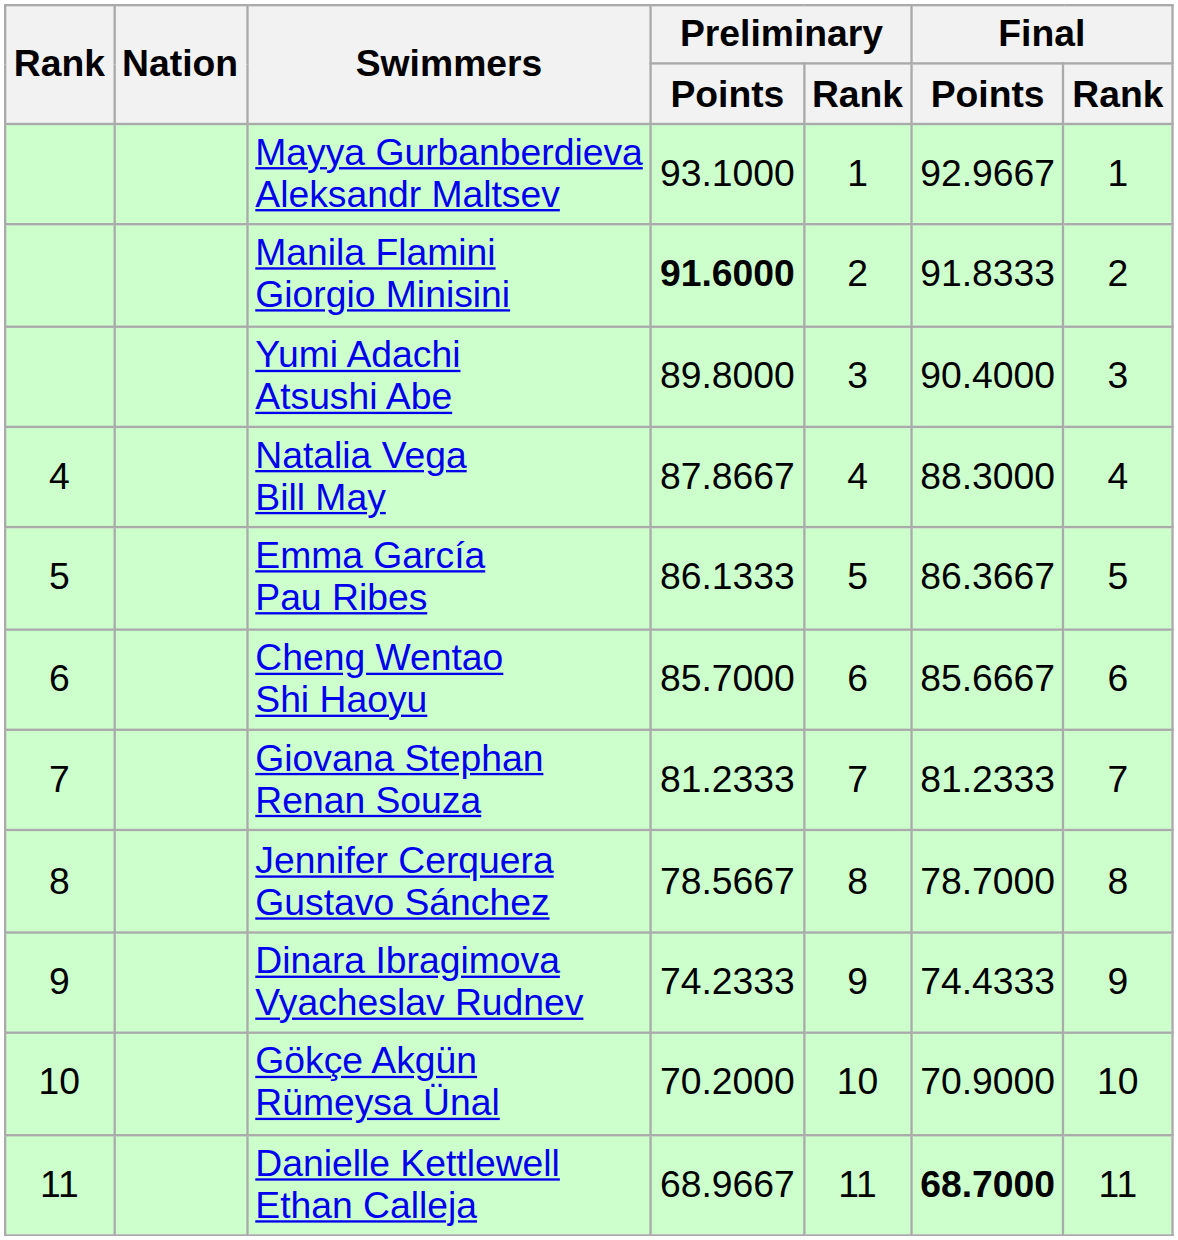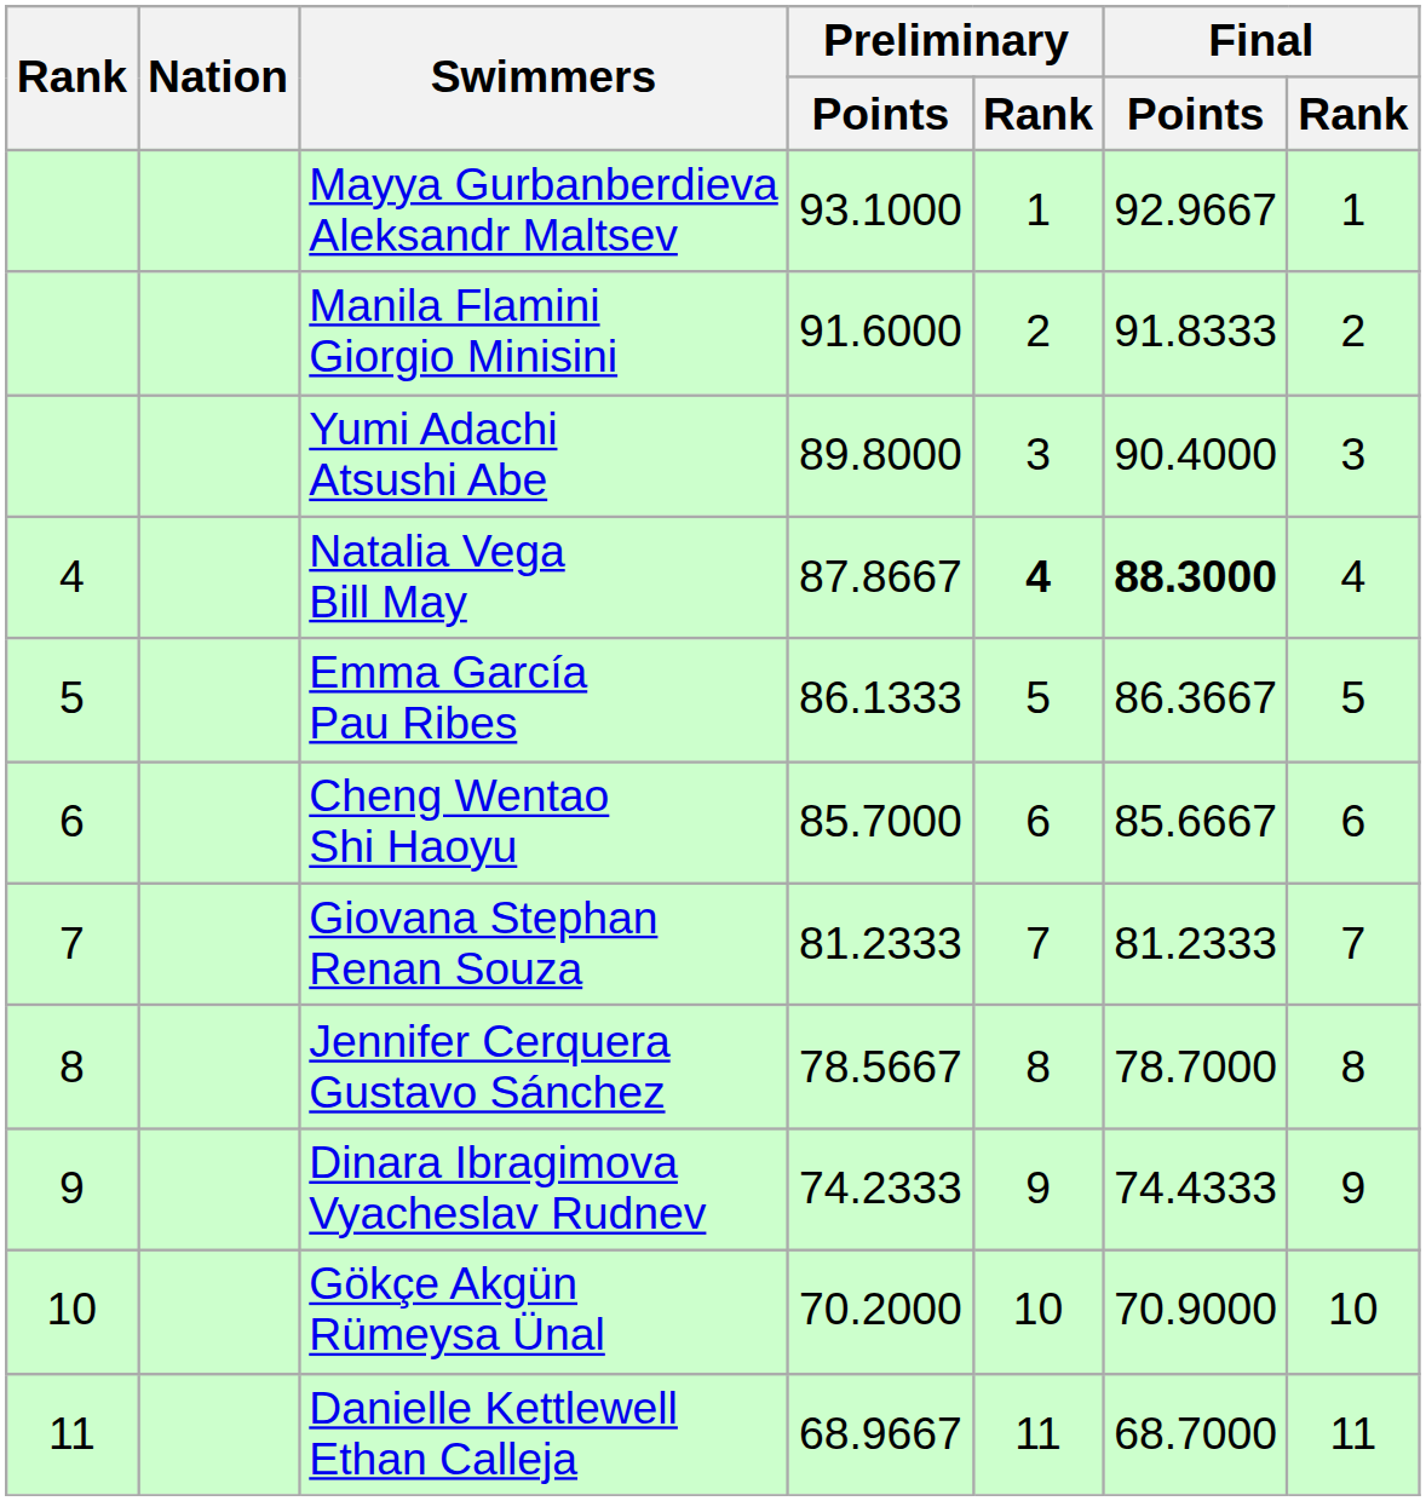Manila Flamini Giorgio Minisini | Preliminary / Points: bold -> normal
Natalia Vega Bill May | Preliminary / Rank: normal -> bold
Natalia Vega Bill May | Final / Points: normal -> bold
Danielle Kettlewell Ethan Calleja | Final / Points: bold -> normal
